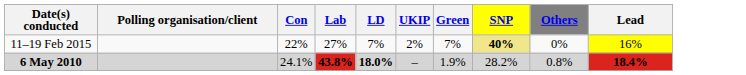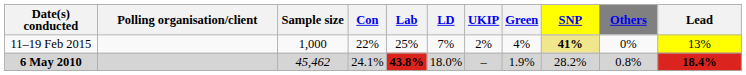+ column: Sample size | 1,000 | 45,462
11–19 Feb 2015 | Lab: 27% -> 25%
11–19 Feb 2015 | Green: 7% -> 4%
11–19 Feb 2015 | SNP: 40% -> 41%
11–19 Feb 2015 | Lead: 16% -> 13%
6 May 2010 | LD: bold -> normal
